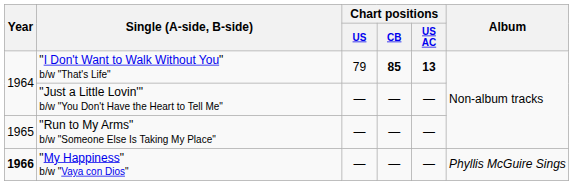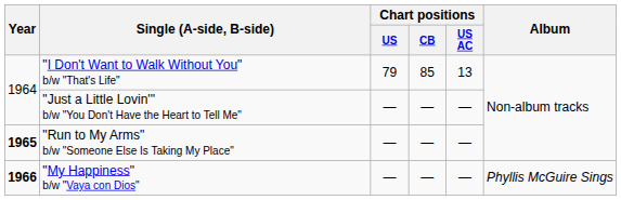"I Don't Want to Walk Without You" b/w "That's Life" | Chart positions / CB: bold -> normal
"I Don't Want to Walk Without You" b/w "That's Life" | Chart positions / US AC: bold -> normal
"Run to My Arms" b/w "Someone Else Is Taking My Place" | Year: normal -> bold
